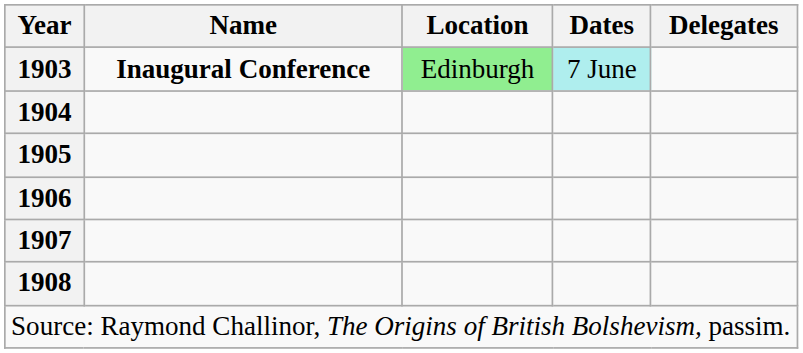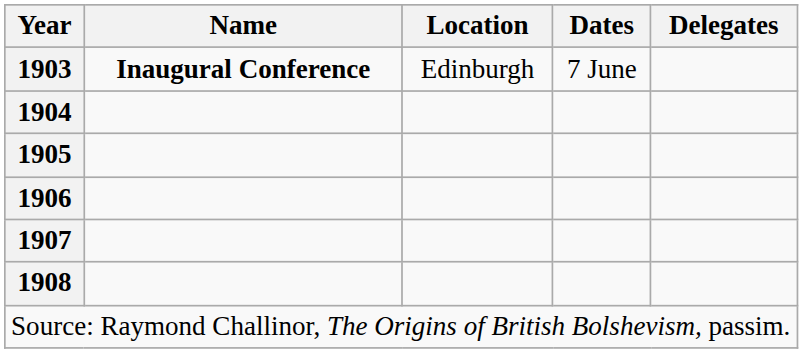1903 | Location: lightgreen background -> no background
1903 | Dates: paleturquoise background -> no background
